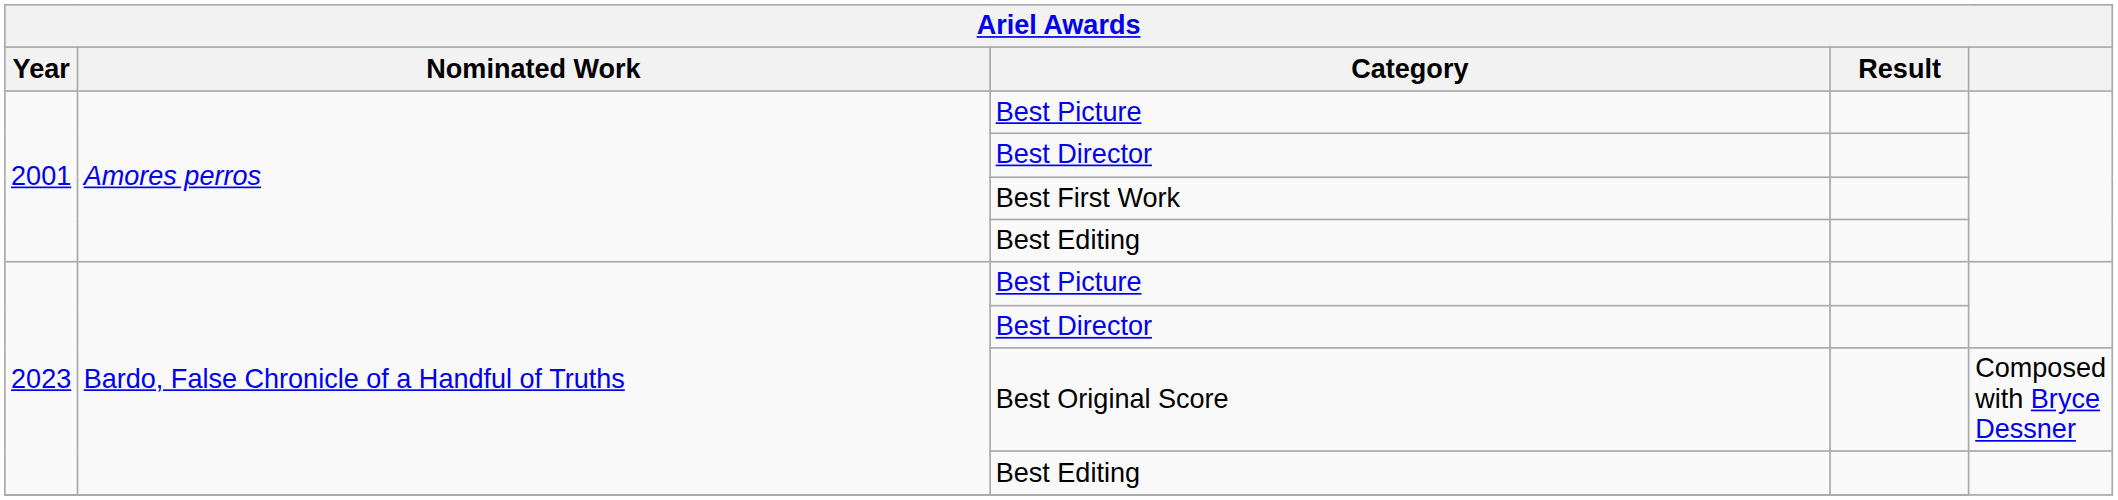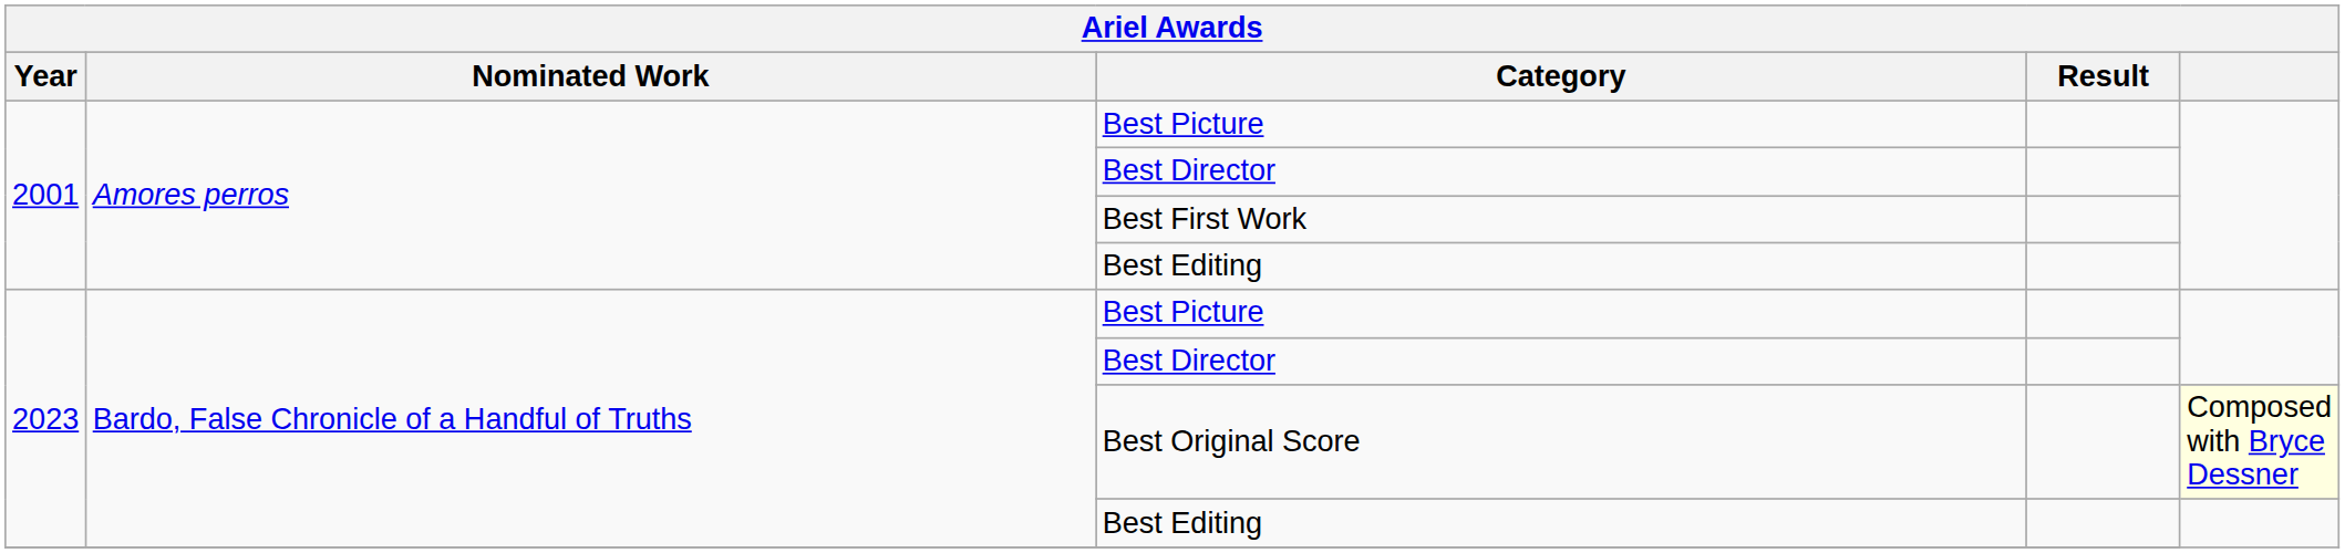Best Original Score | column 5: no background -> lightyellow background
